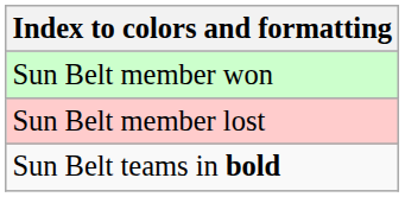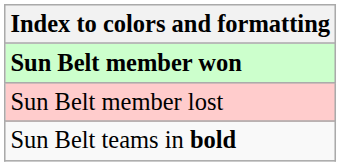row 2 | column 1: normal -> bold
